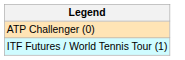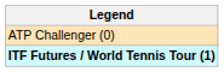row 3 | column 1: normal -> bold
